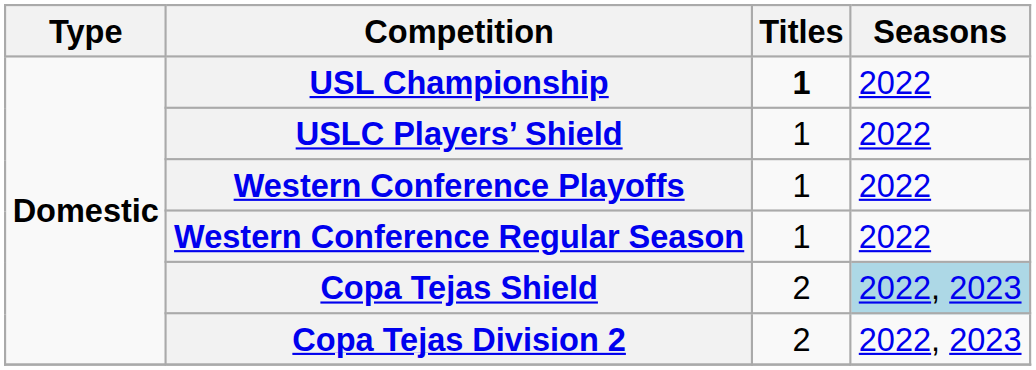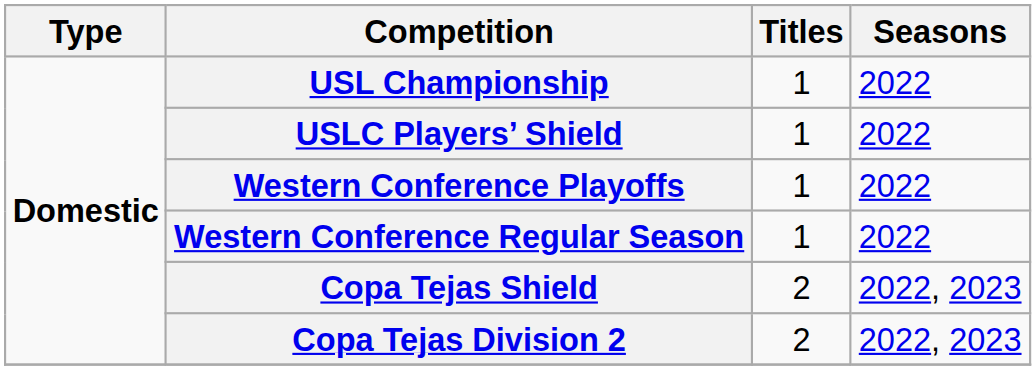USL Championship | Titles: bold -> normal
Copa Tejas Shield | Seasons: lightblue background -> no background
